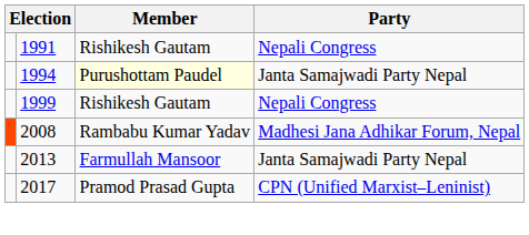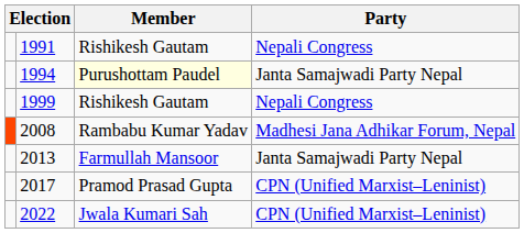+ row: 2022 | Jwala Kumari Sah | CPN (Unified Marxist–Leninist)
